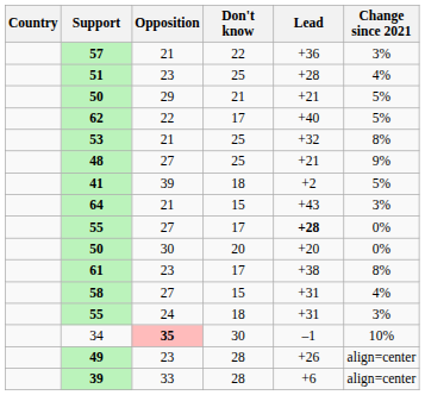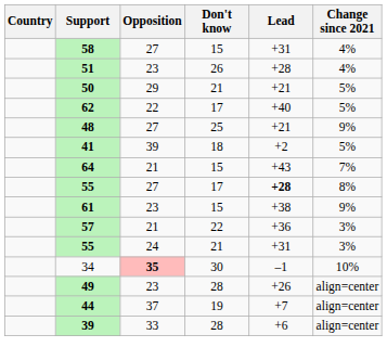rows swapped: 57 <-> 58
51 | Don't know: 25 -> 26
- row: 53 | 21 | 25 | +32 | 8%
64 | Change since 2021: 3% -> 7%
55 / 27 | Change since 2021: 0% -> 8%
- row: 50 | 30 | 20 | +20 | 0%
61 | Don't know: 17 -> 15
61 | Change since 2021: 8% -> 9%
55 / 24 | Don't know: 18 -> 21
+ row: 44 | 37 | 19 | +7 | align=center
